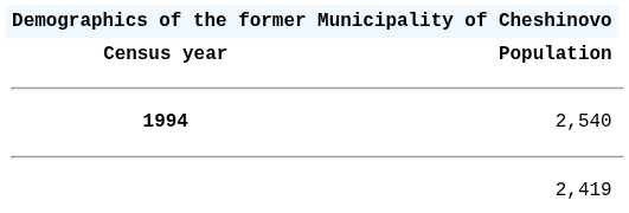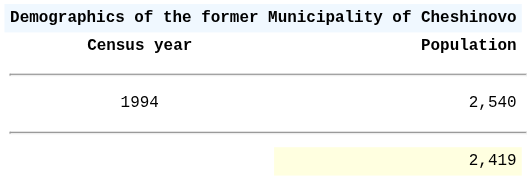2,540 | column 1: bold -> normal
2,419 | column 2: no background -> lightyellow background
